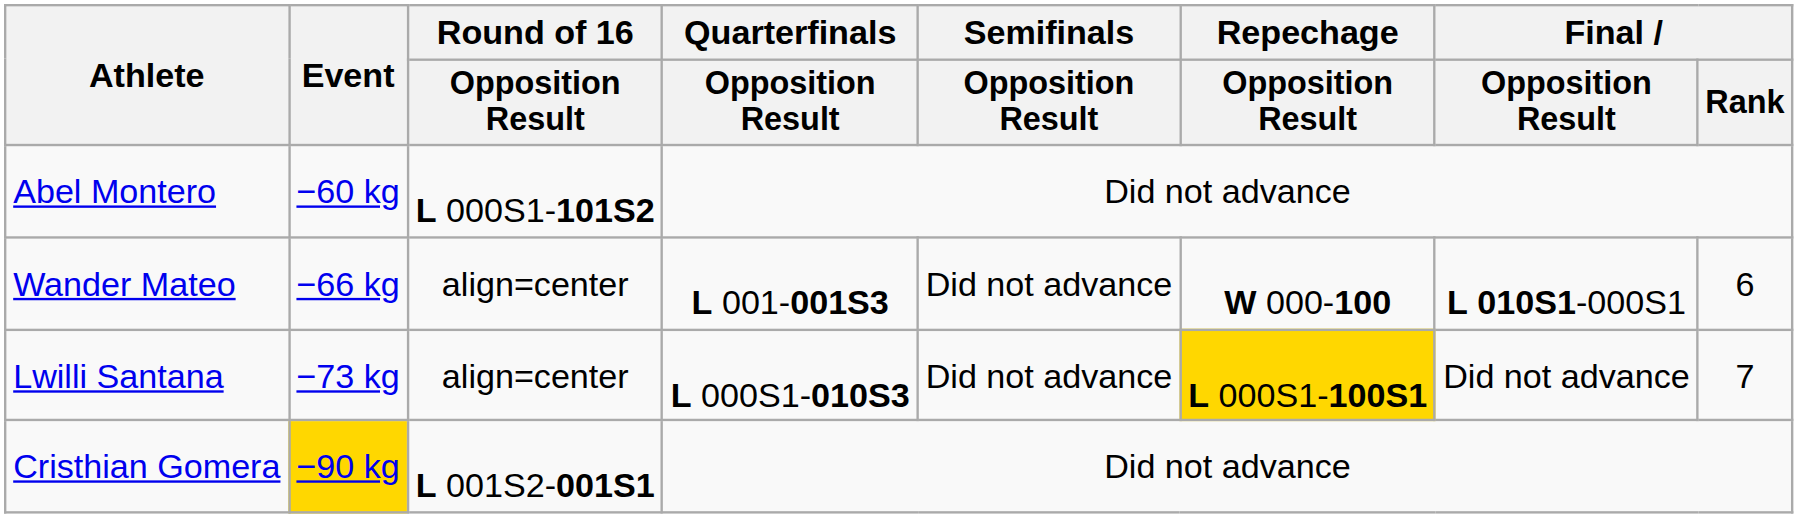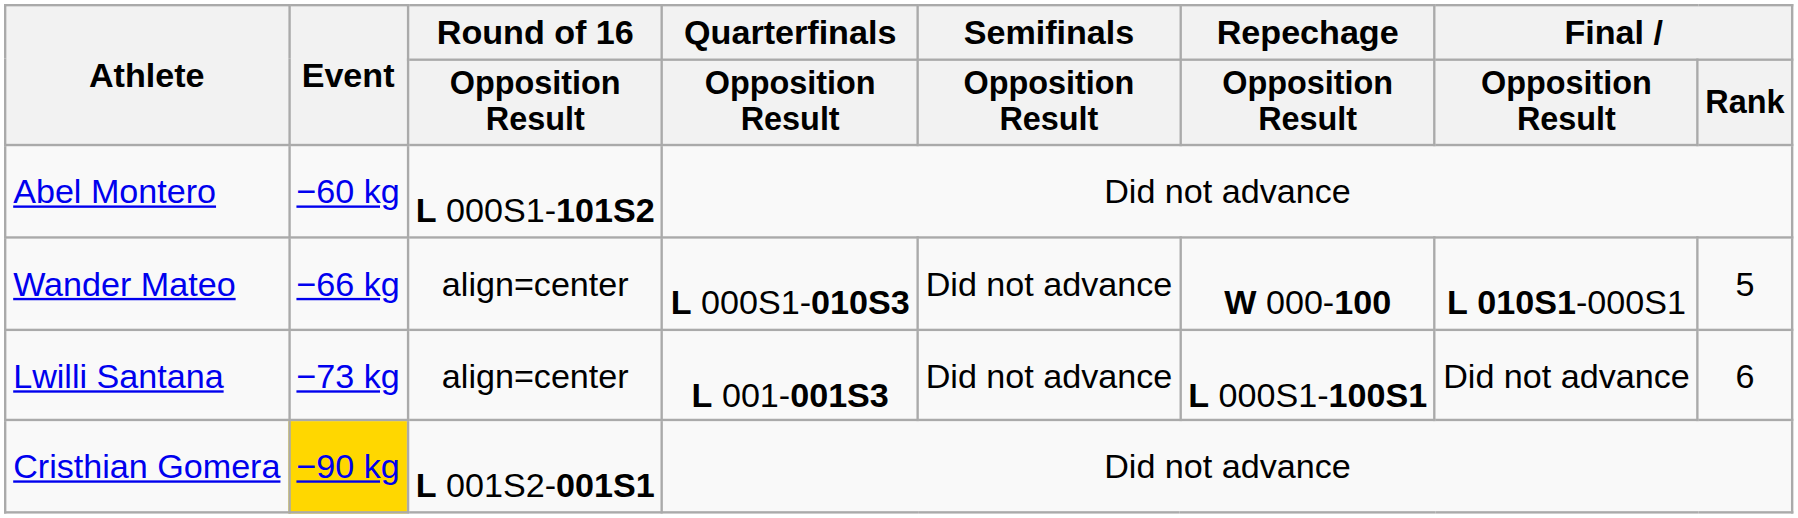Wander Mateo | Quarterfinals / Opposition Result: L 001-001S3 -> L 000S1-010S3
Wander Mateo | Final / Rank: 6 -> 5
Lwilli Santana | Quarterfinals / Opposition Result: L 000S1-010S3 -> L 001-001S3
Lwilli Santana | Repechage / Opposition Result: gold background -> no background
Lwilli Santana | Final / Rank: 7 -> 6
